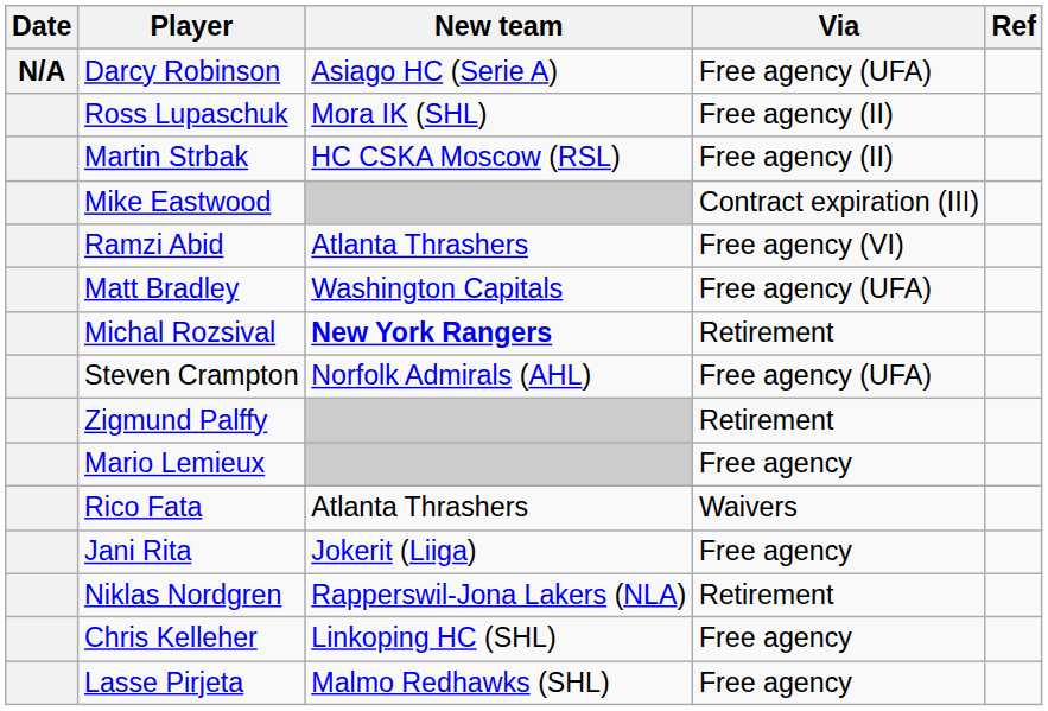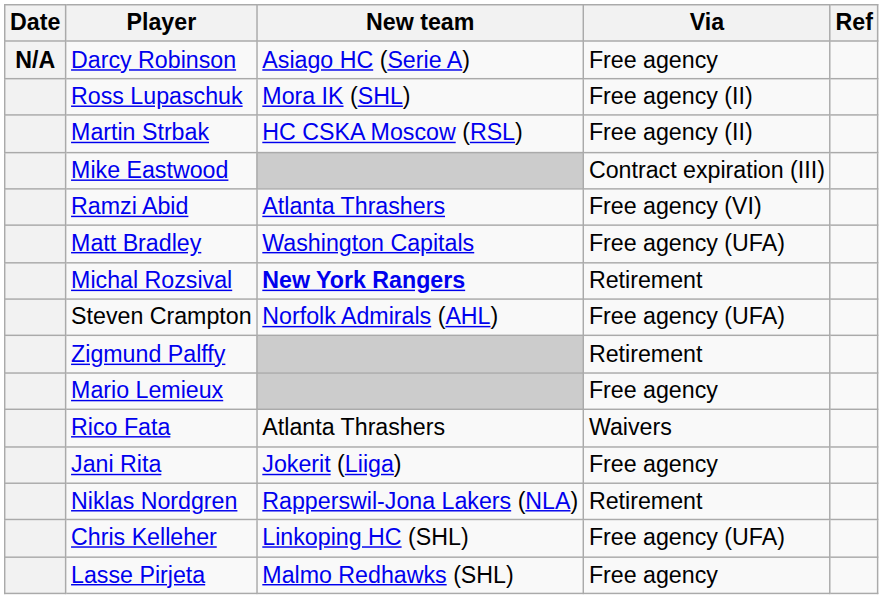Darcy Robinson | Via: Free agency (UFA) -> Free agency
Chris Kelleher | Via: Free agency -> Free agency (UFA)
